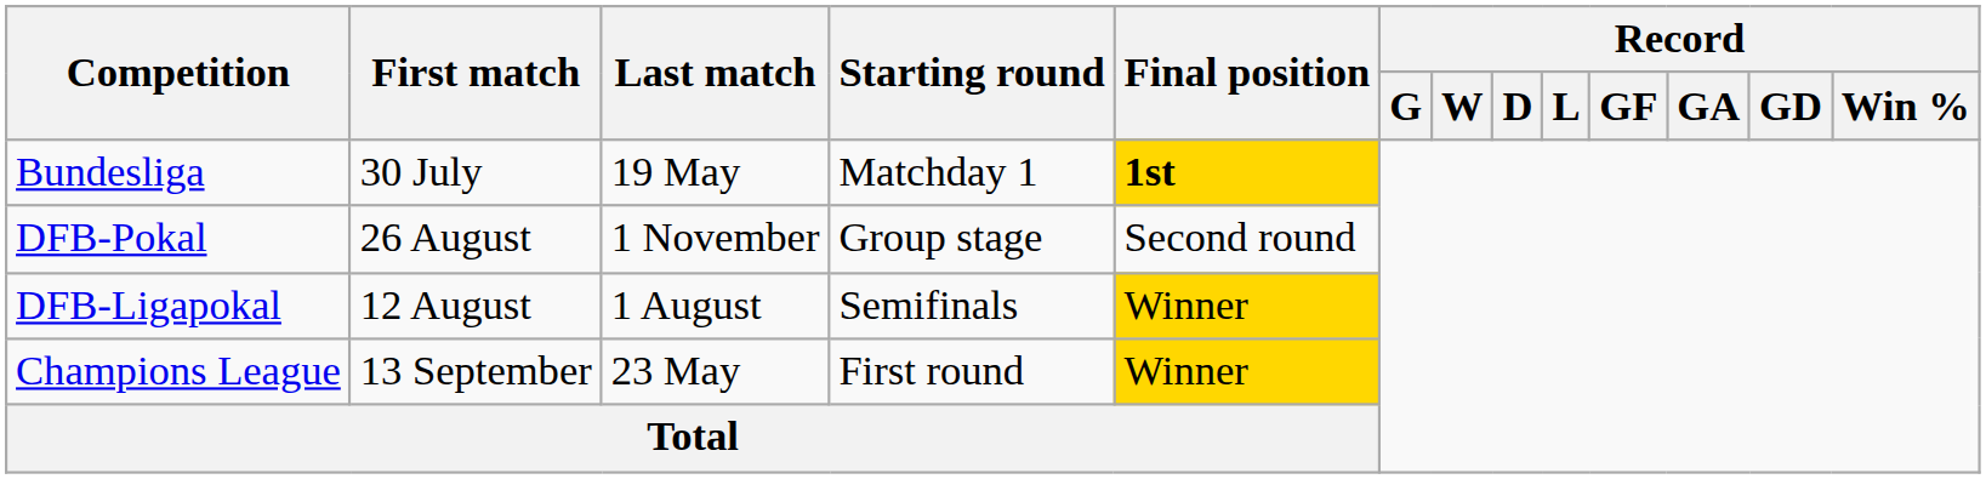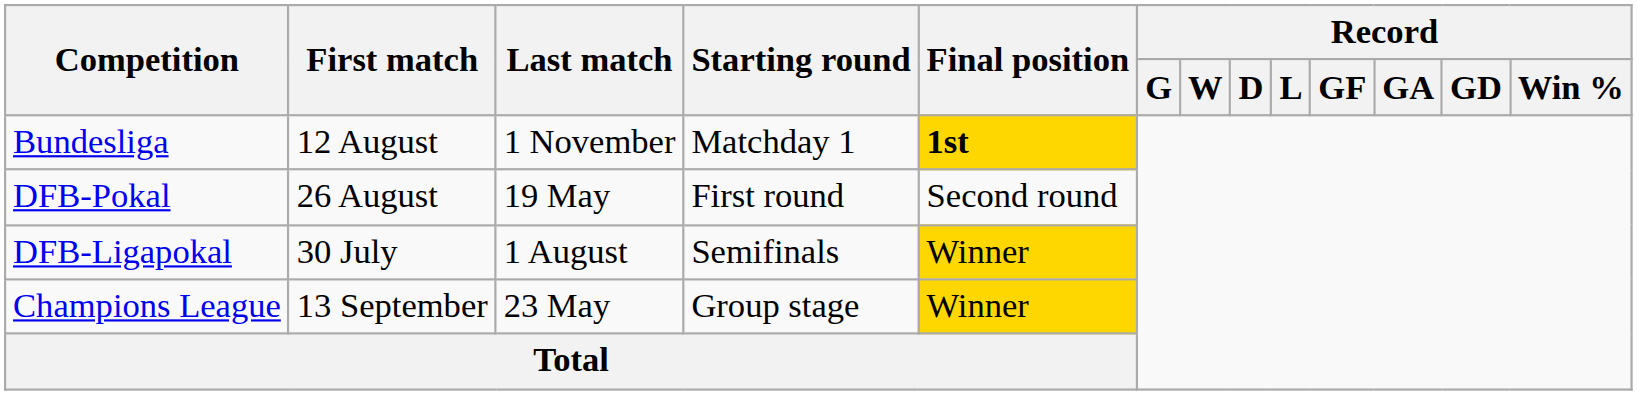Bundesliga | First match: 30 July -> 12 August
Bundesliga | Last match: 19 May -> 1 November
DFB-Pokal | Last match: 1 November -> 19 May
DFB-Pokal | Starting round: Group stage -> First round
DFB-Ligapokal | First match: 12 August -> 30 July
Champions League | Starting round: First round -> Group stage
